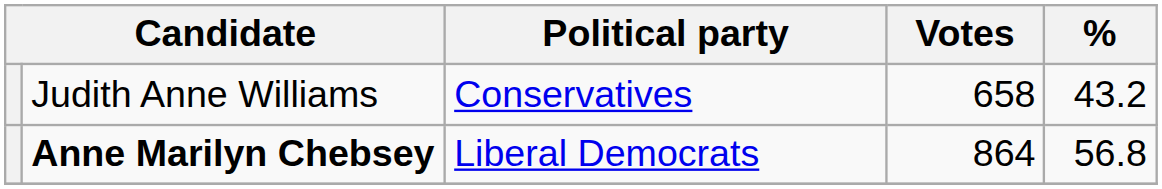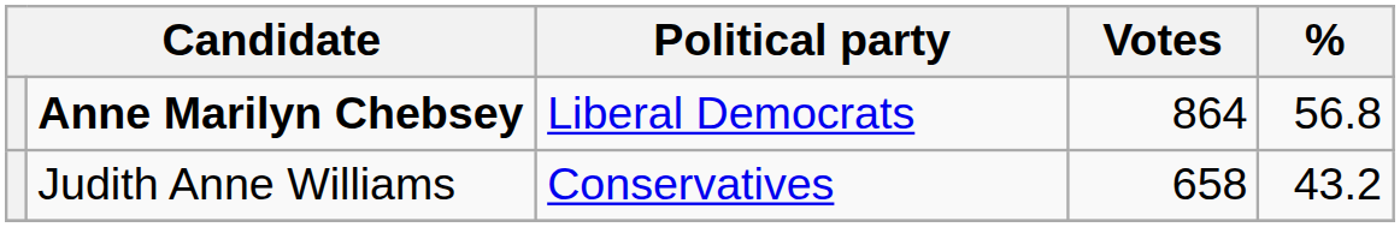rows swapped: Anne Marilyn Chebsey <-> Judith Anne Williams
